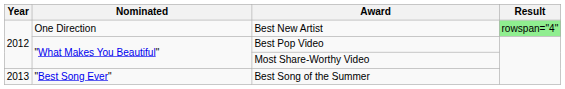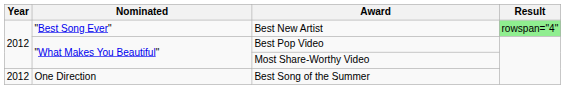Best New Artist | Nominated: One Direction -> "Best Song Ever"
Best Song of the Summer | Year: 2013 -> 2012
Best Song of the Summer | Nominated: "Best Song Ever" -> One Direction
